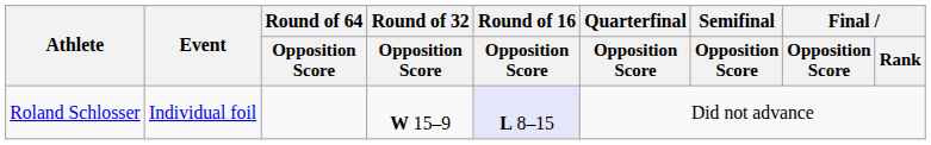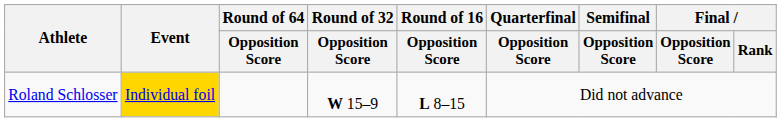Roland Schlosser | Event: no background -> gold background
Roland Schlosser | Round of 16 / Opposition Score: lavender background -> no background
